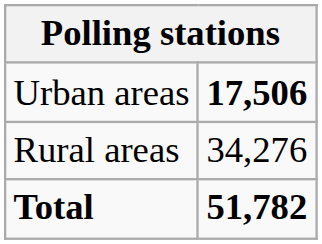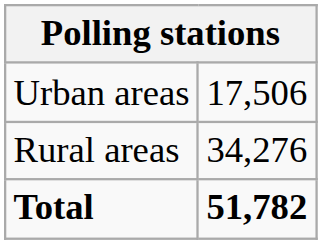Urban areas | column 2: bold -> normal
